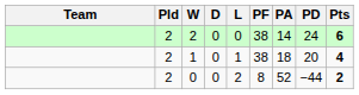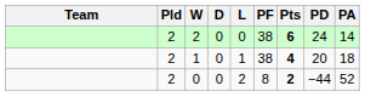columns swapped: PA <-> Pts
